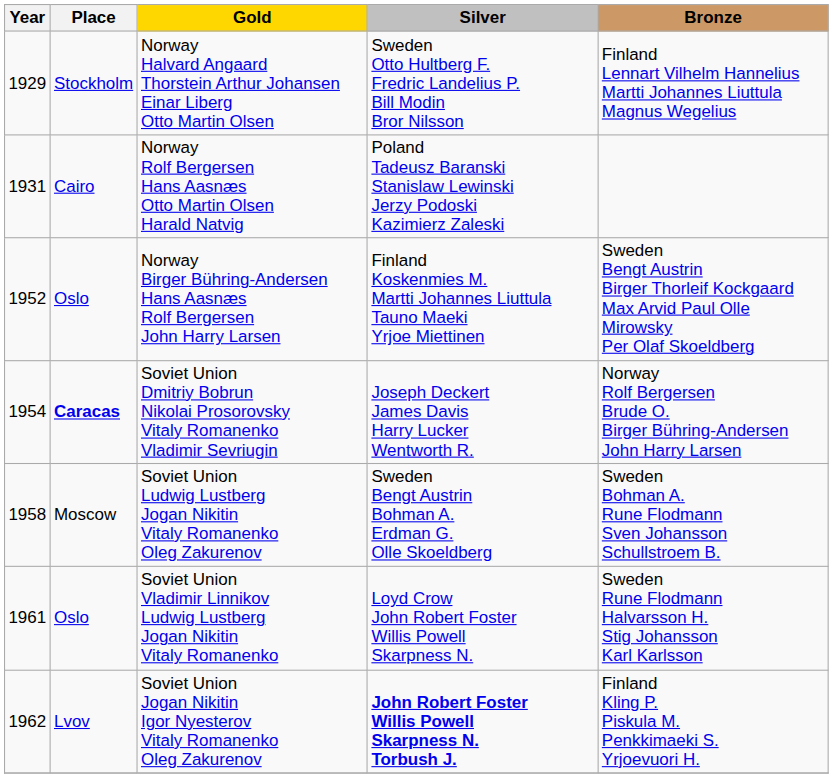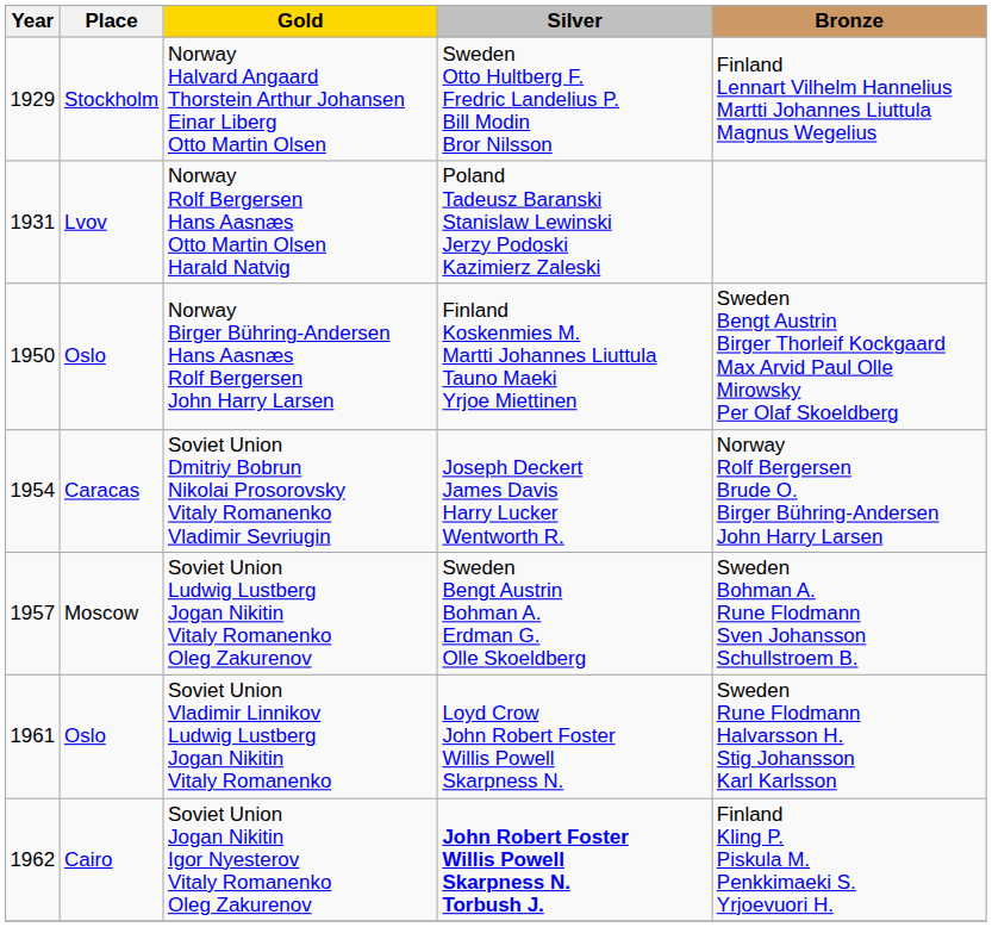row 3 | Place: Cairo -> Lvov
row 4 | Year: 1952 -> 1950
row 5 | Place: bold -> normal
row 6 | Year: 1958 -> 1957
row 8 | Place: Lvov -> Cairo
